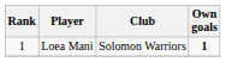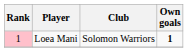Loea Mani | Rank: no background -> pink background
